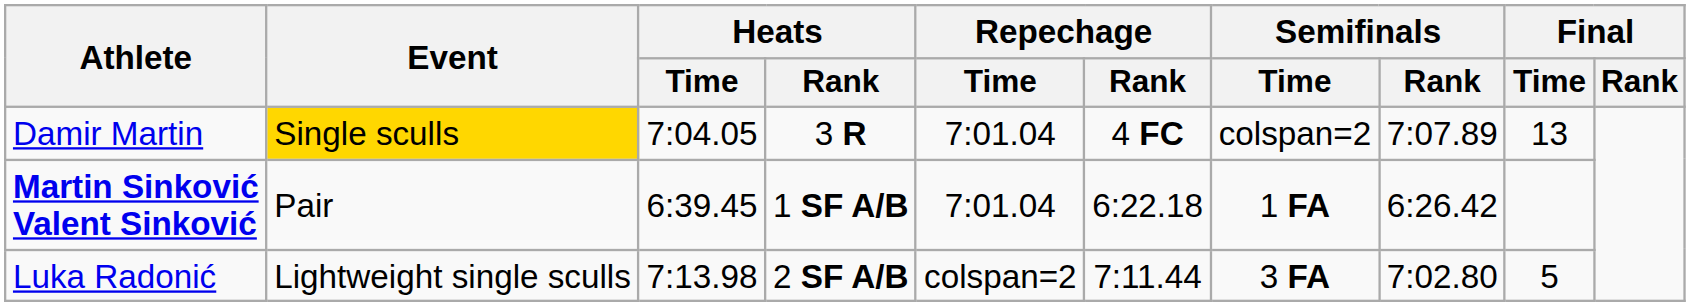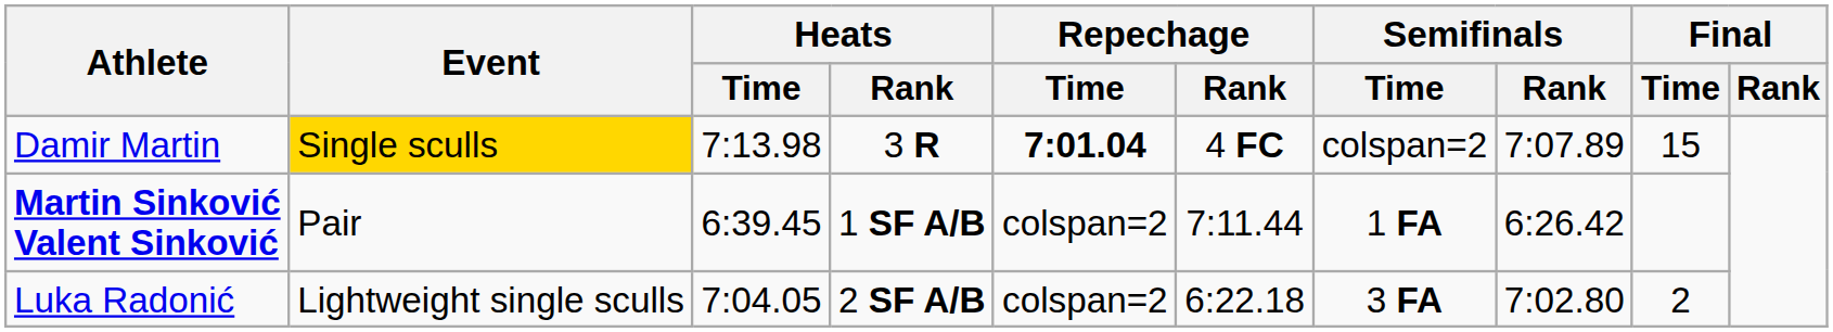Damir Martin | Heats / Time: 7:04.05 -> 7:13.98
Damir Martin | Repechage / Time: normal -> bold
Damir Martin | Final / Time: 13 -> 15
Martin Sinković Valent Sinković | Repechage / Time: 7:01.04 -> colspan=2
Martin Sinković Valent Sinković | Repechage / Rank: 6:22.18 -> 7:11.44
Luka Radonić | Heats / Time: 7:13.98 -> 7:04.05
Luka Radonić | Repechage / Rank: 7:11.44 -> 6:22.18
Luka Radonić | Final / Time: 5 -> 2
